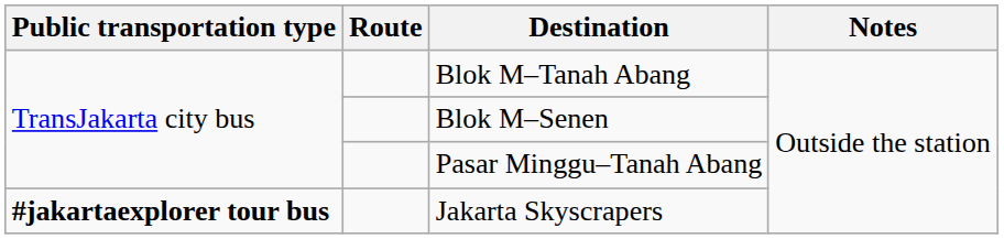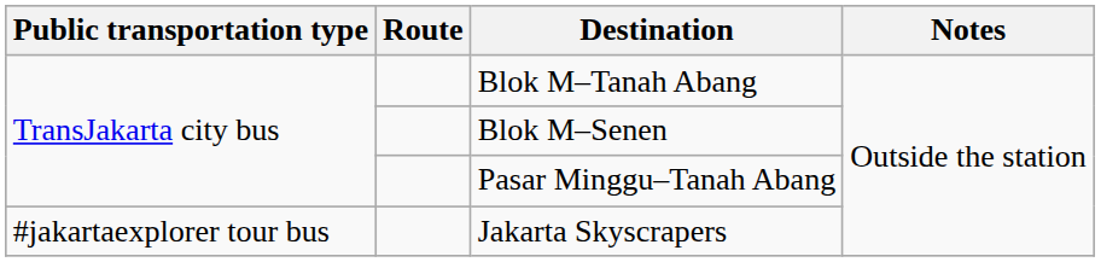Jakarta Skyscrapers | Public transportation type: bold -> normal
